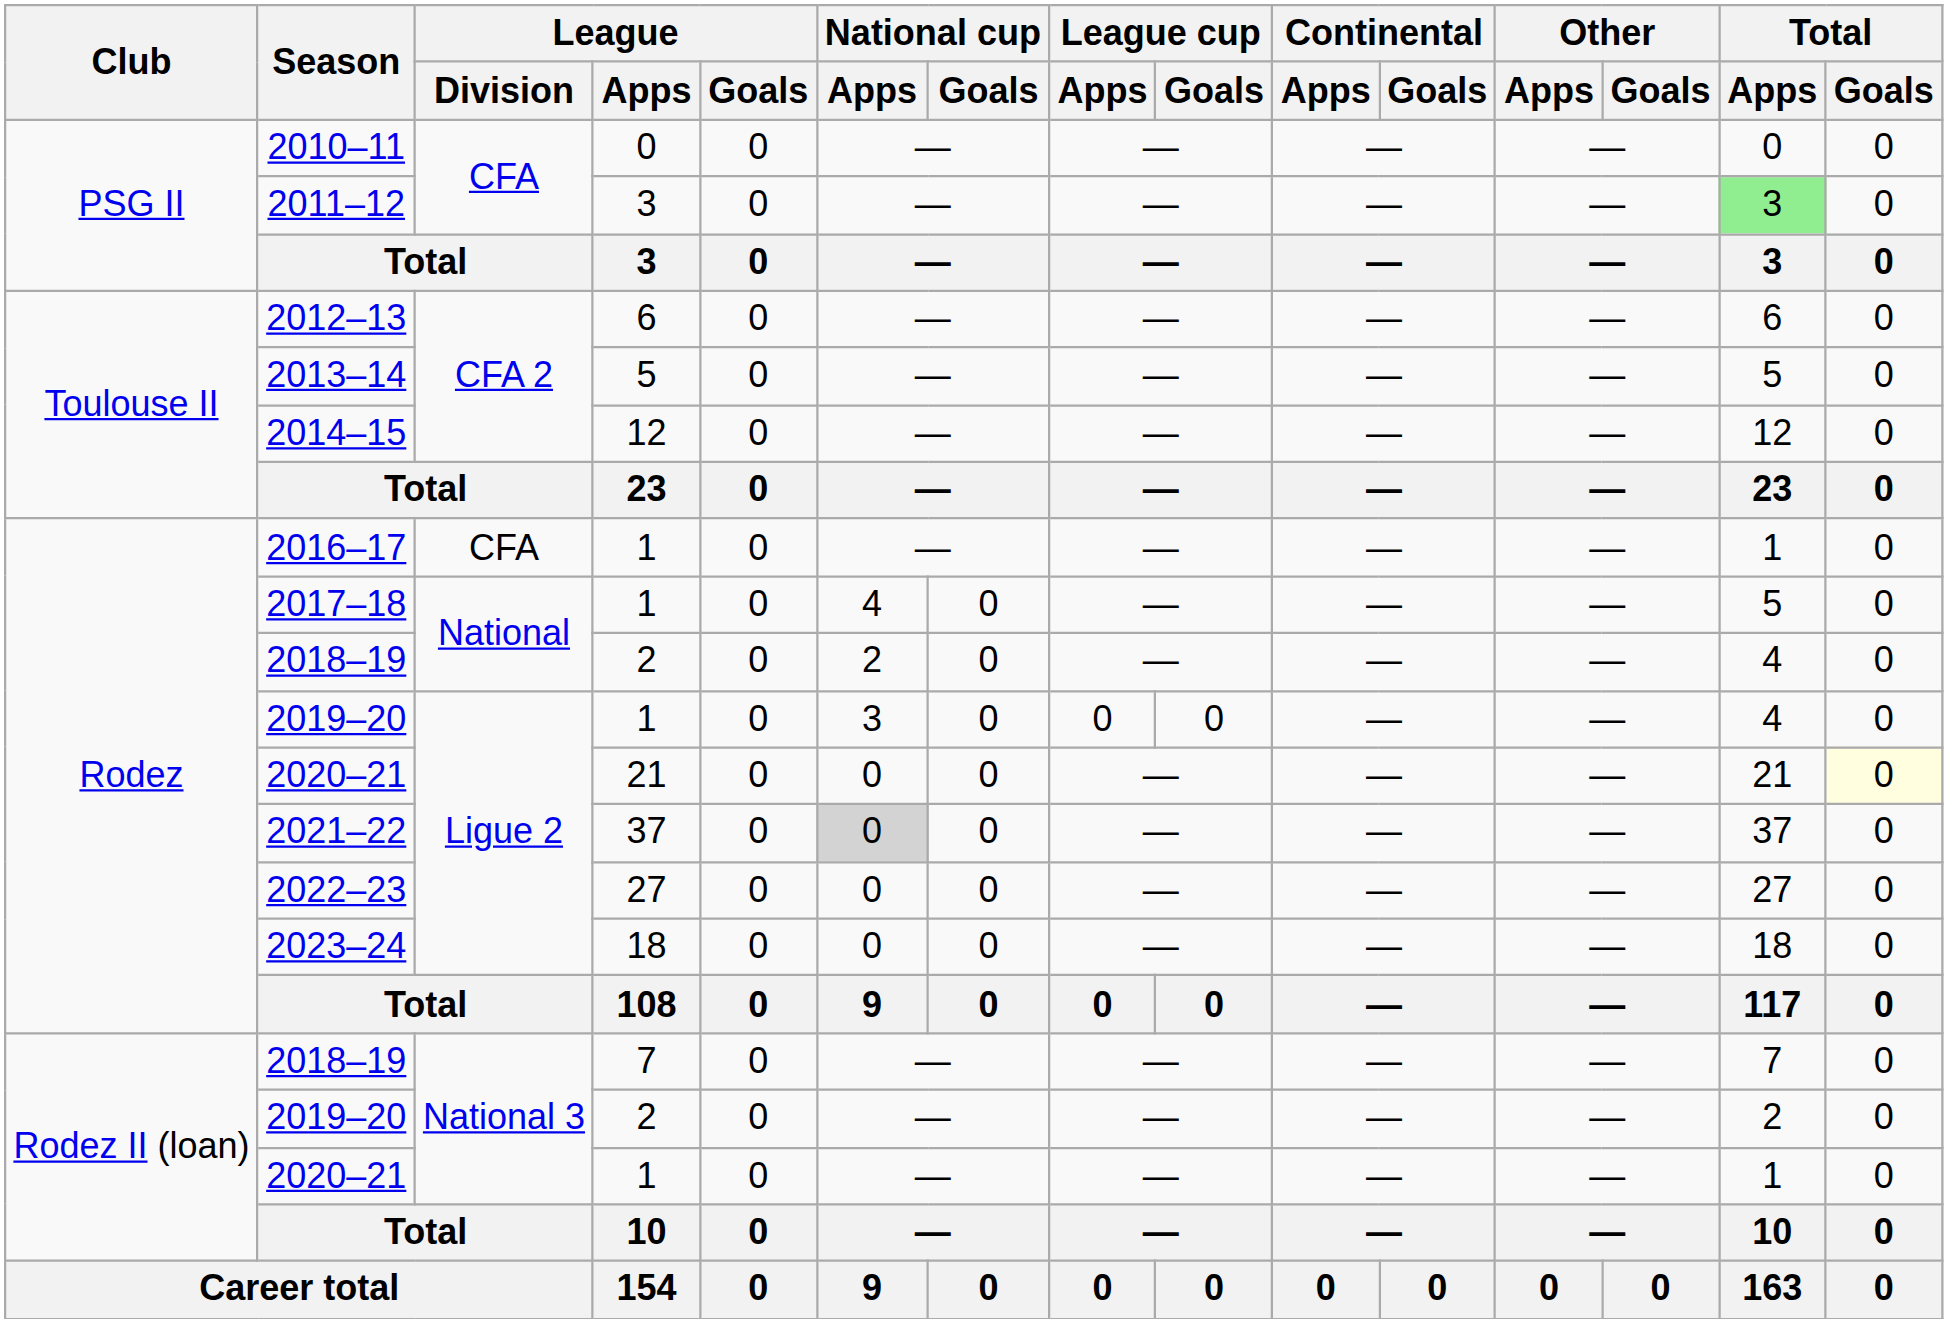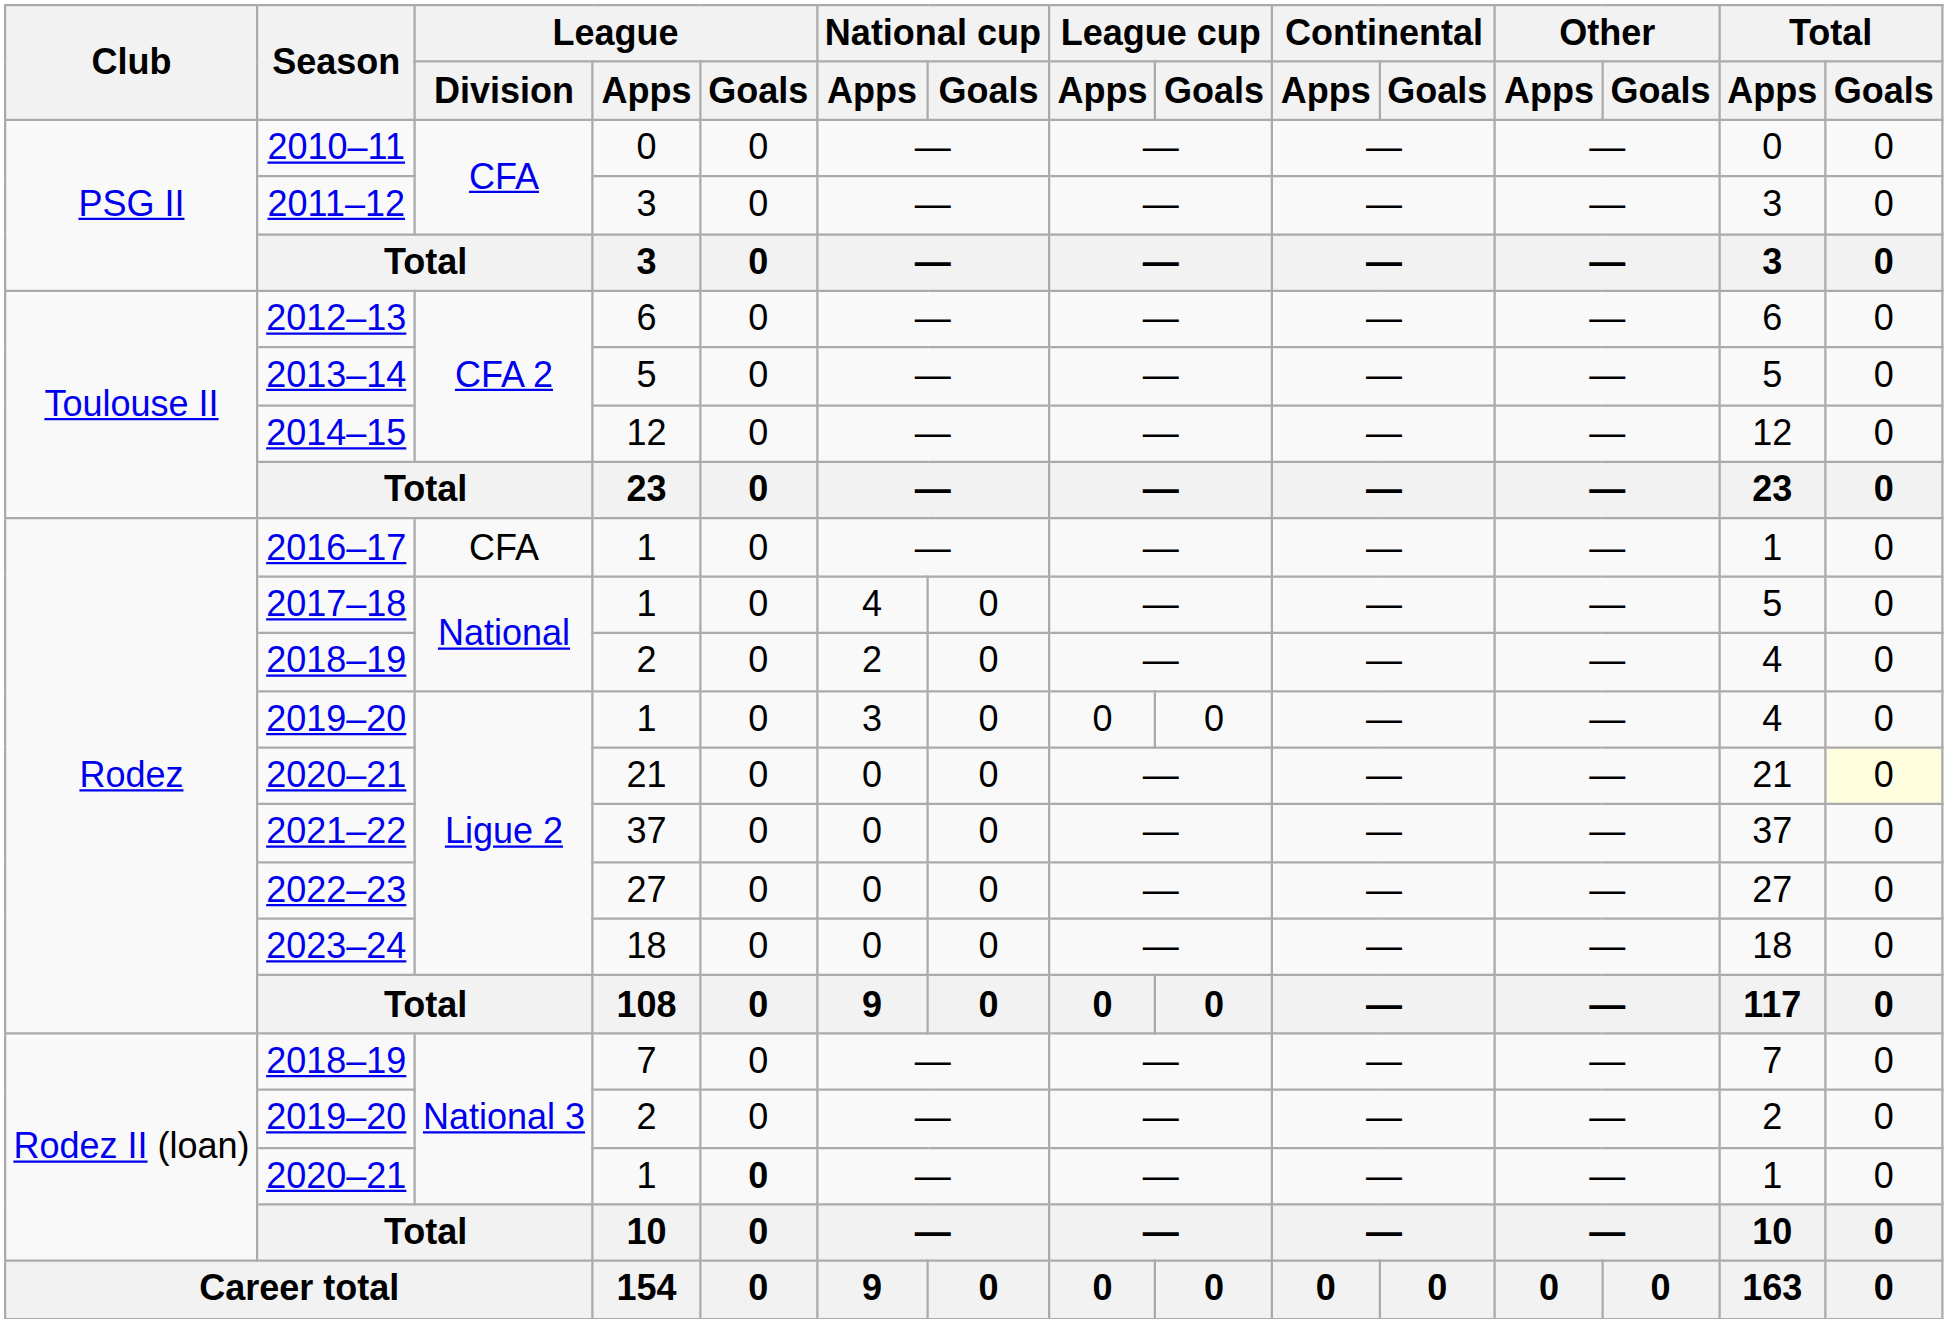2011–12 | Total / Apps: lightgreen background -> no background
2021–22 | National cup / Apps: lightgrey background -> no background
2020–21 / 1 | League / Goals: normal -> bold
